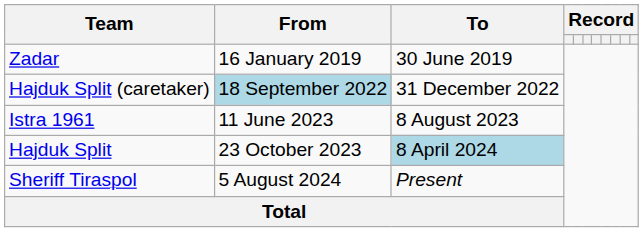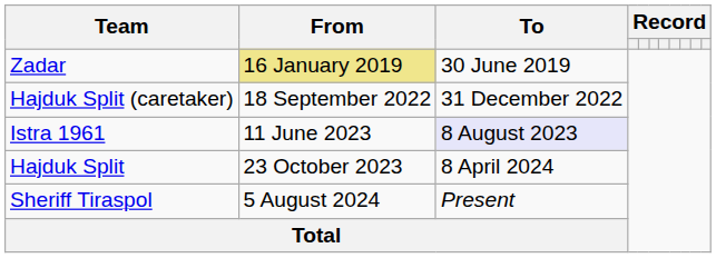Zadar | From: no background -> khaki background
Hajduk Split (caretaker) | From: lightblue background -> no background
Istra 1961 | To: no background -> lavender background
Hajduk Split | To: lightblue background -> no background
